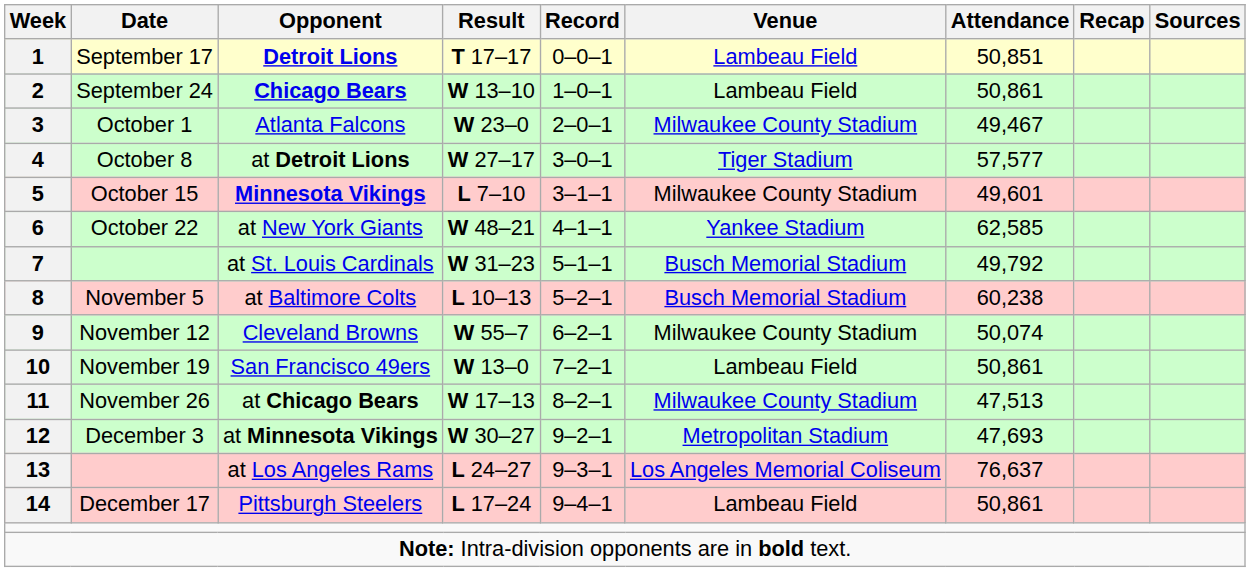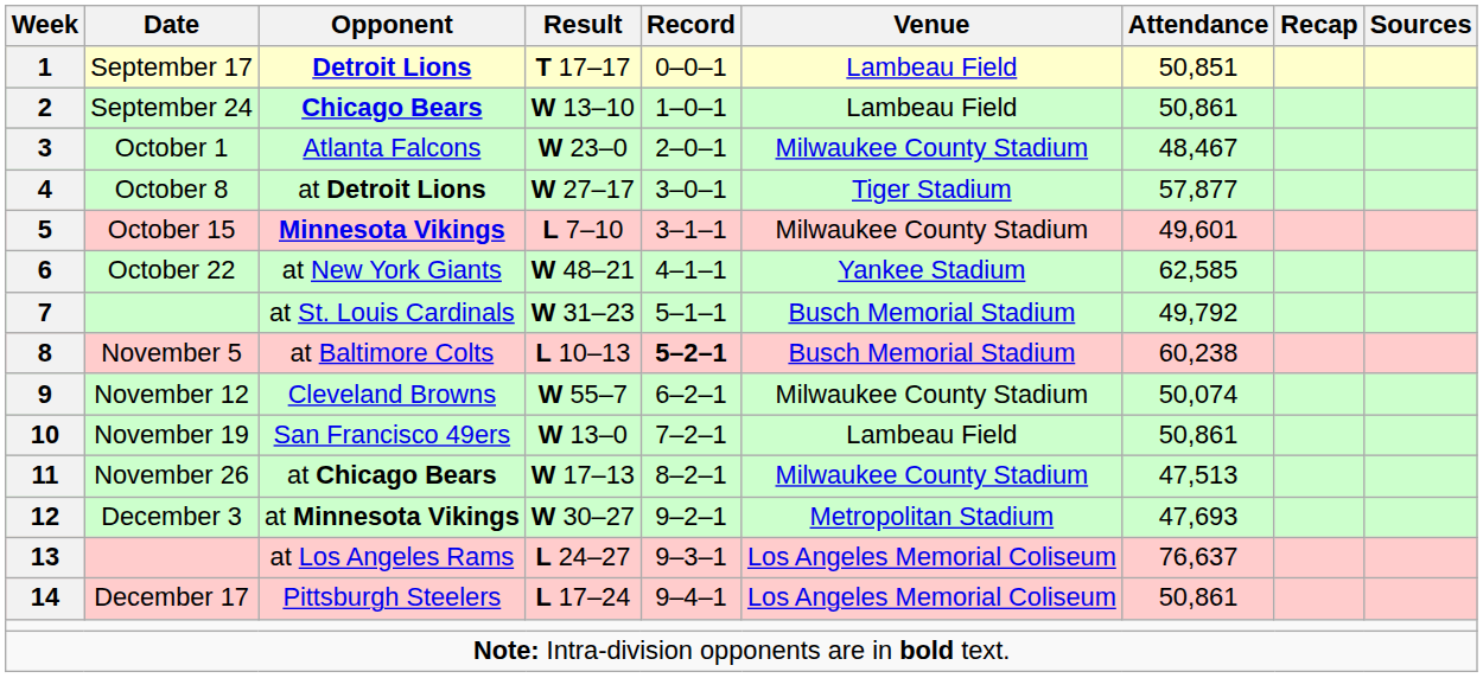Atlanta Falcons | Attendance: 49,467 -> 48,467
at Detroit Lions | Attendance: 57,577 -> 57,877
at Baltimore Colts | Record: normal -> bold
Pittsburgh Steelers | Venue: Lambeau Field -> Los Angeles Memorial Coliseum
